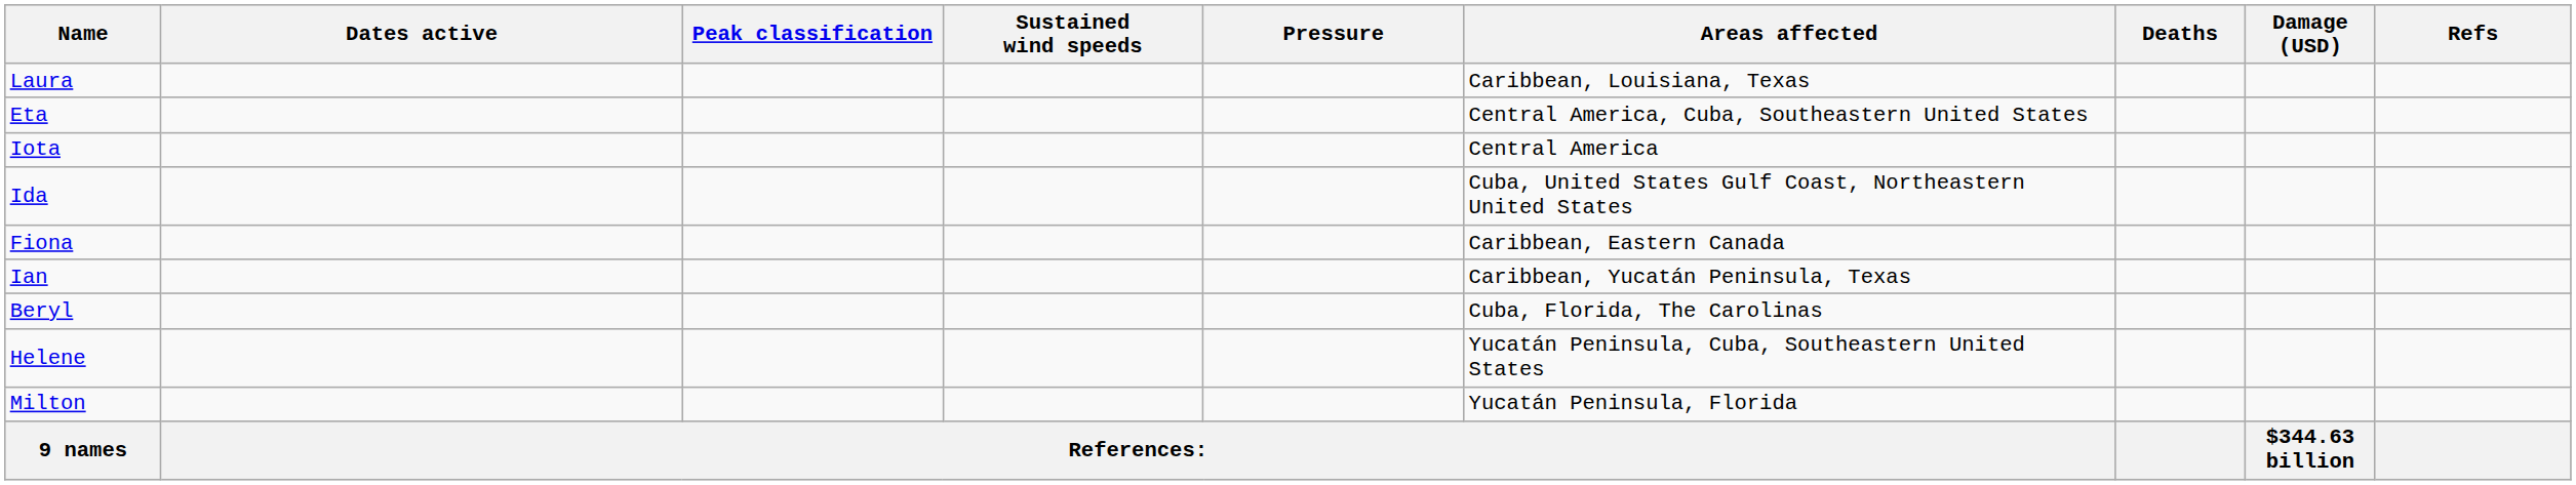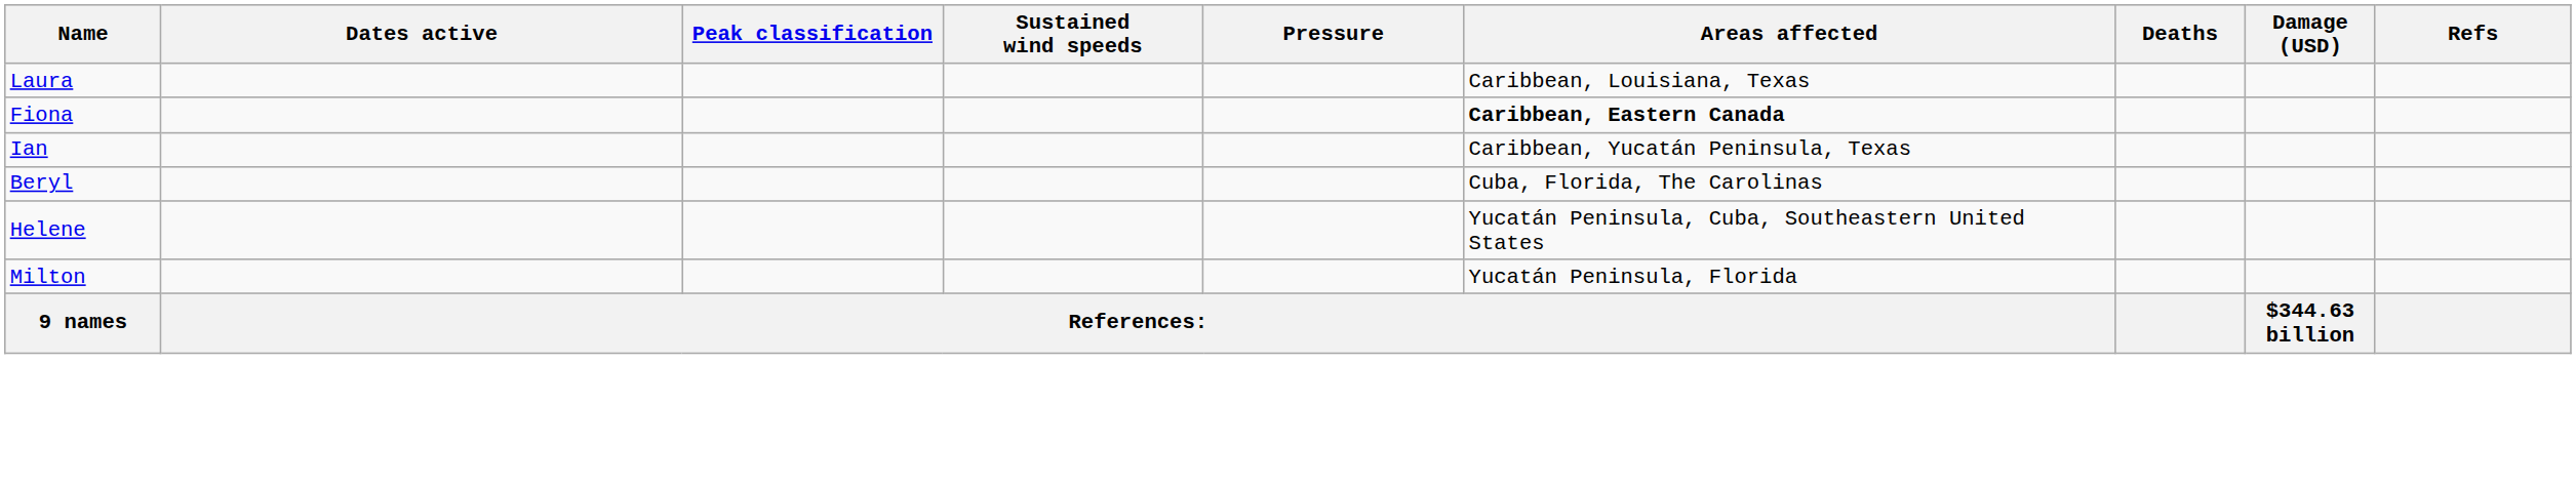- row: Eta | Central America, Cuba, Southeastern United States
- row: Iota | Central America
- row: Ida | Cuba, United States Gulf Coast, Northeastern United States
Fiona | Areas affected: normal -> bold
